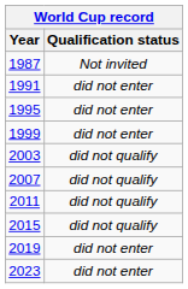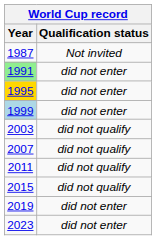1991 | Year: no background -> lightgreen background
1995 | Year: no background -> gold background
1999 | Year: no background -> lightblue background
